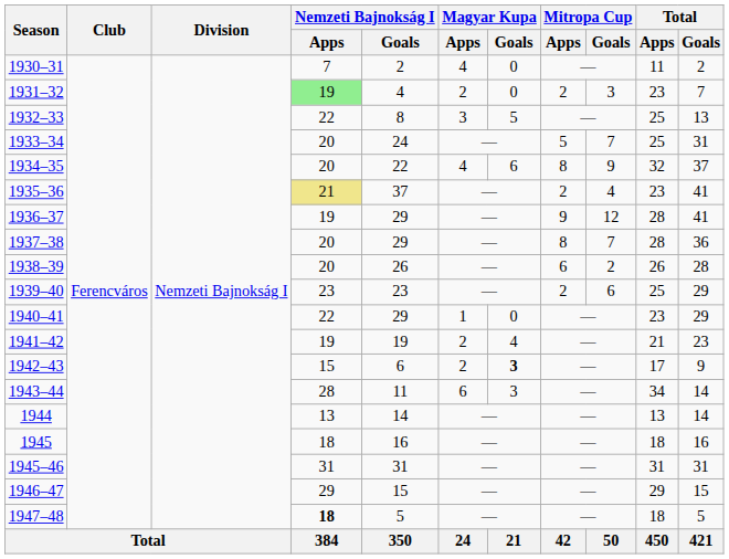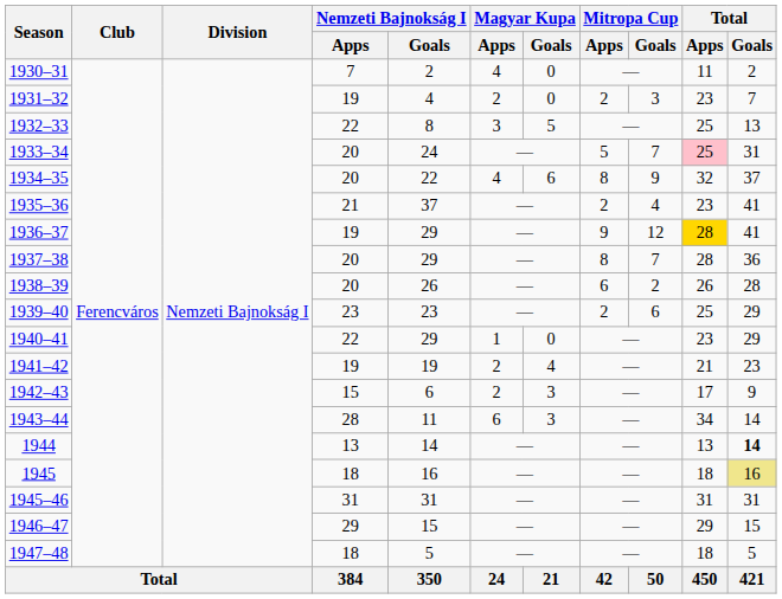1931–32 | Nemzeti Bajnokság I / Apps: lightgreen background -> no background
1933–34 | Total / Apps: no background -> pink background
1935–36 | Nemzeti Bajnokság I / Apps: khaki background -> no background
1936–37 | Total / Apps: no background -> gold background
1942–43 | Magyar Kupa / Goals: bold -> normal
1944 | Total / Goals: normal -> bold
1945 | Total / Goals: no background -> khaki background
1947–48 | Nemzeti Bajnokság I / Apps: bold -> normal
